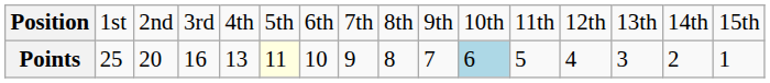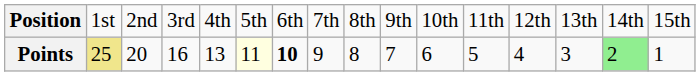Points | column 2: no background -> khaki background
Points | column 7: normal -> bold
Points | column 11: lightblue background -> no background
Points | column 15: no background -> lightgreen background
